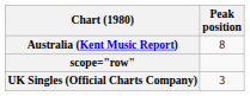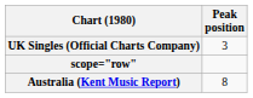rows swapped: Australia (Kent Music Report) <-> UK Singles (Official Charts Company)
